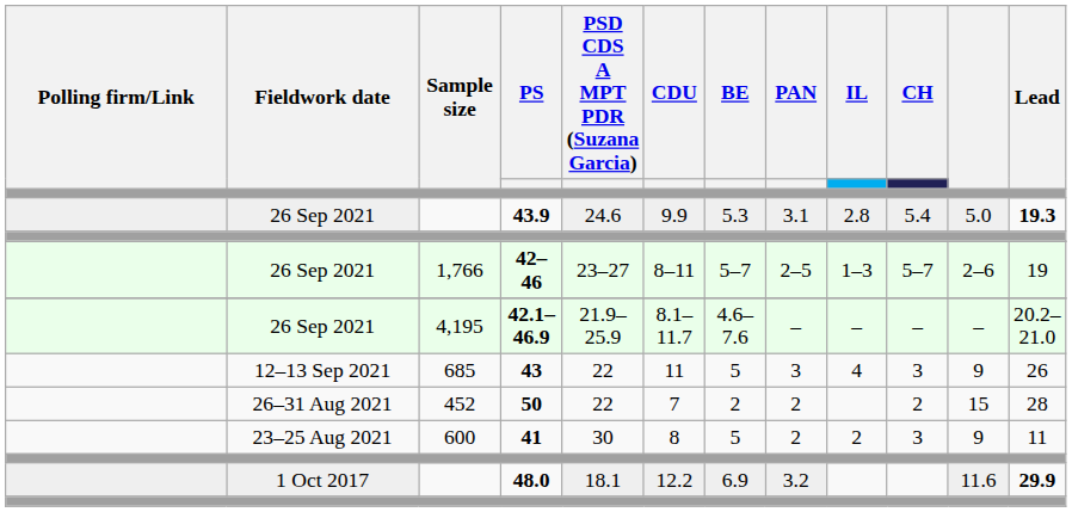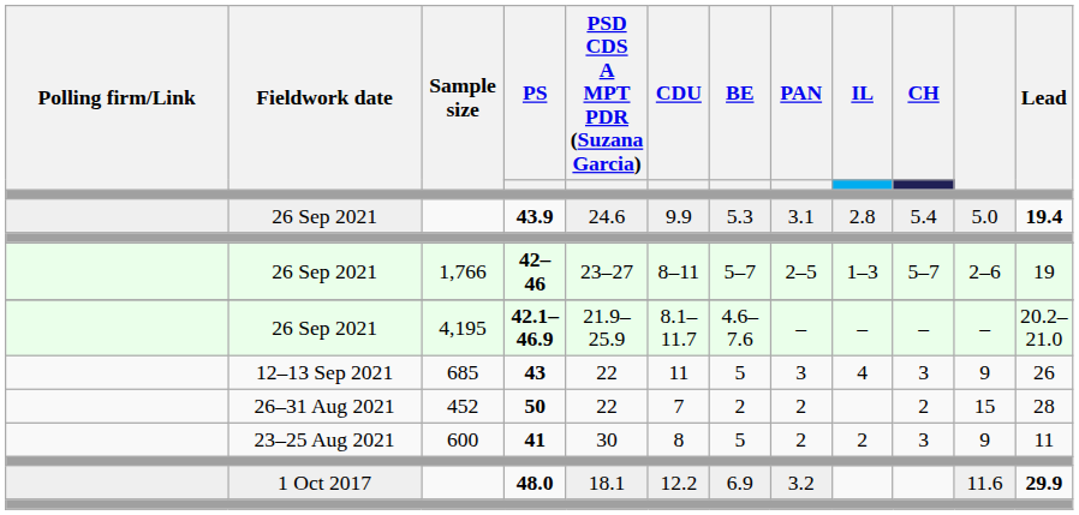43.9 | Lead: 19.3 -> 19.4
